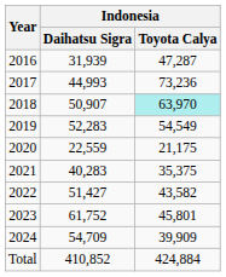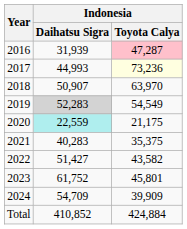2016 | Indonesia / Toyota Calya: no background -> pink background
2017 | Indonesia / Toyota Calya: no background -> lightyellow background
2018 | Indonesia / Toyota Calya: paleturquoise background -> no background
2019 | Indonesia / Daihatsu Sigra: no background -> lightgrey background
2020 | Indonesia / Daihatsu Sigra: no background -> paleturquoise background
